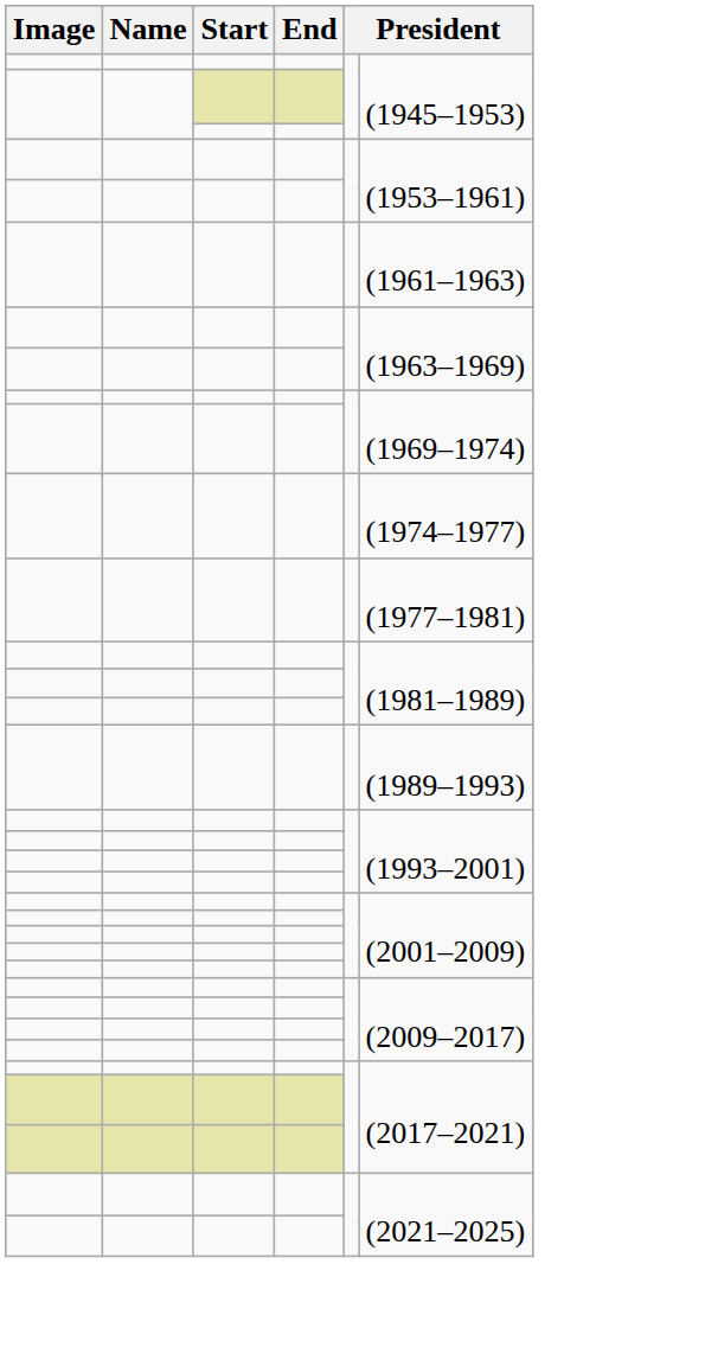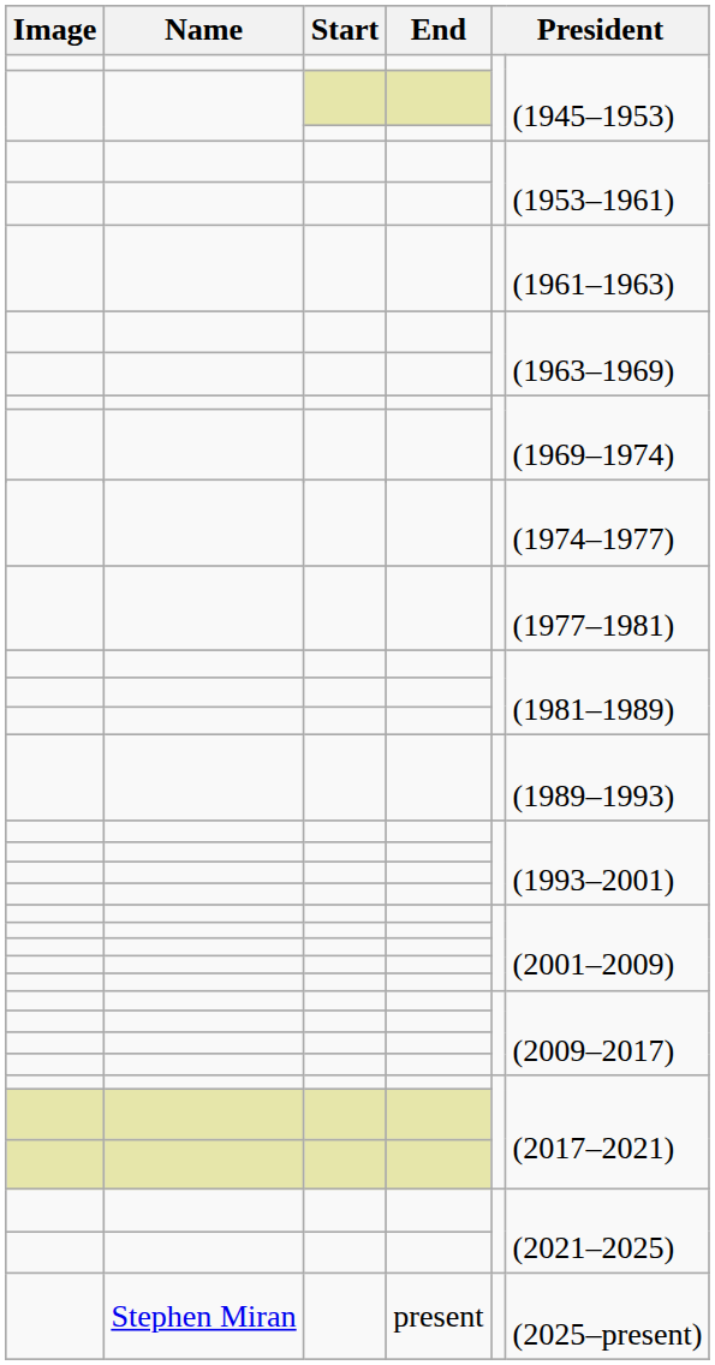+ row: Stephen Miran | present | (2025–present)
